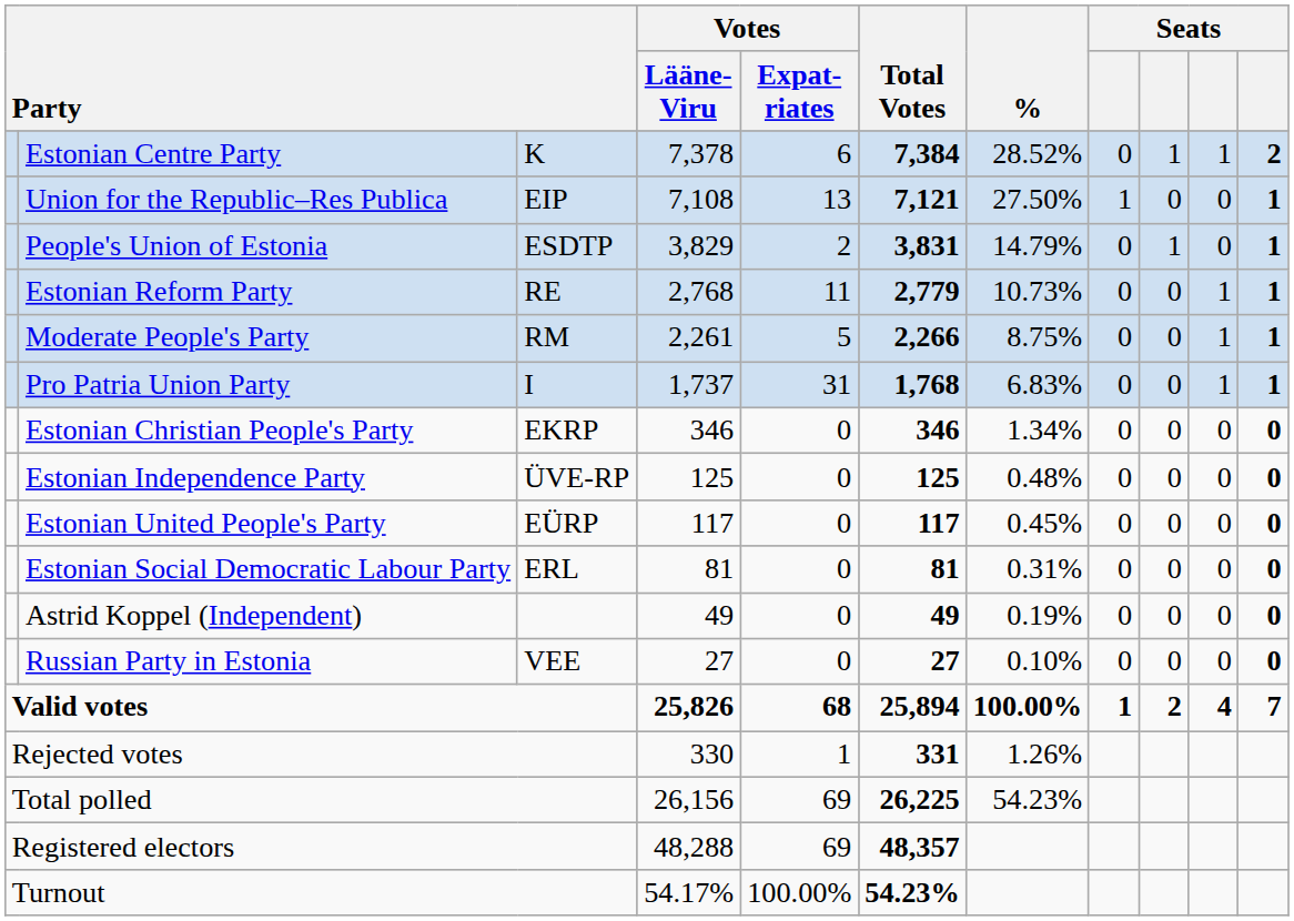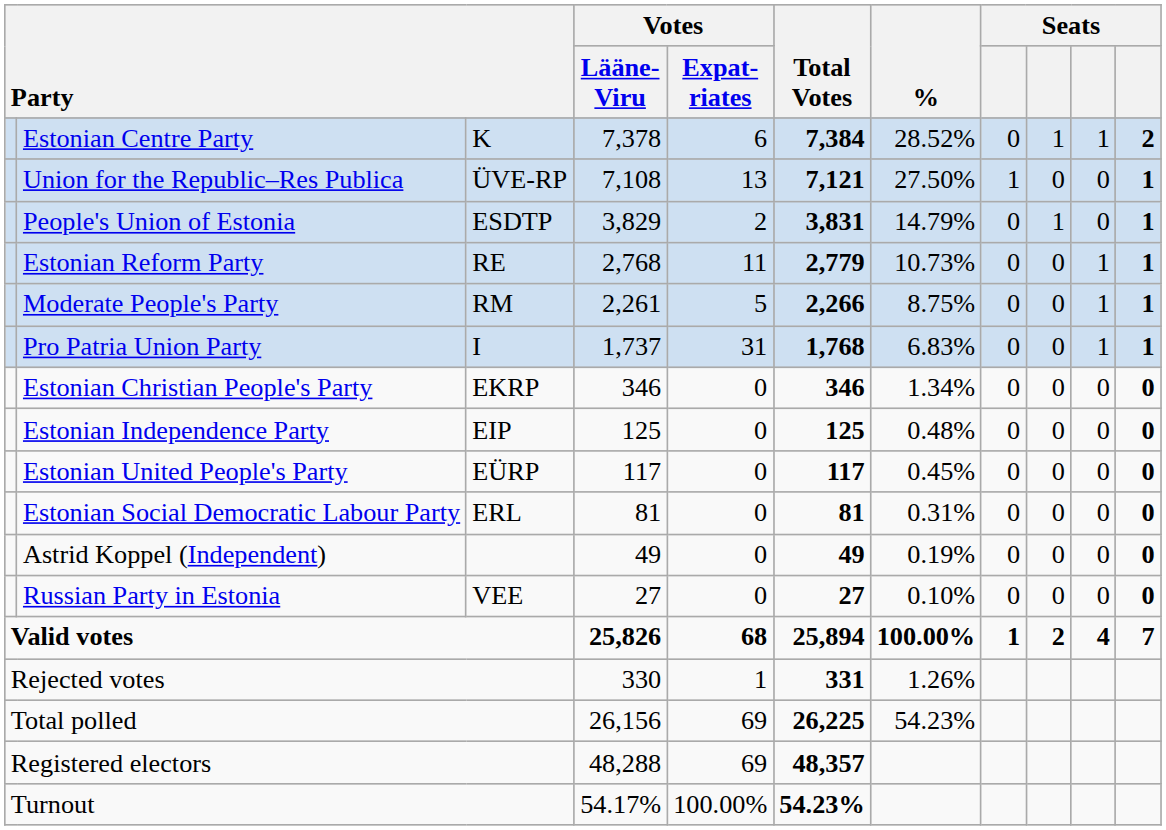Union for the Republic–Res Publica | column 3: EIP -> ÜVE-RP
Estonian Independence Party | column 3: ÜVE-RP -> EIP
